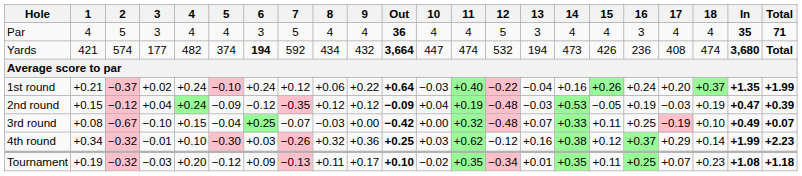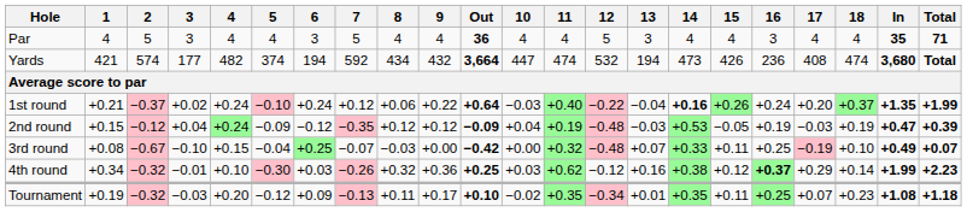Yards | 6: bold -> normal
1st round | 14: normal -> bold
4th round | 16: normal -> bold
